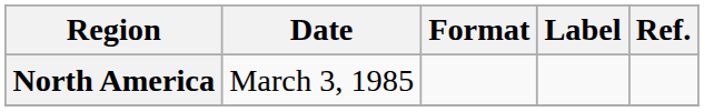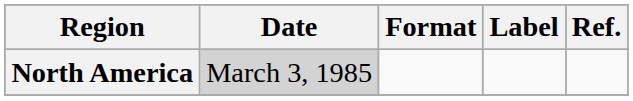North America | Date: no background -> lightgrey background
